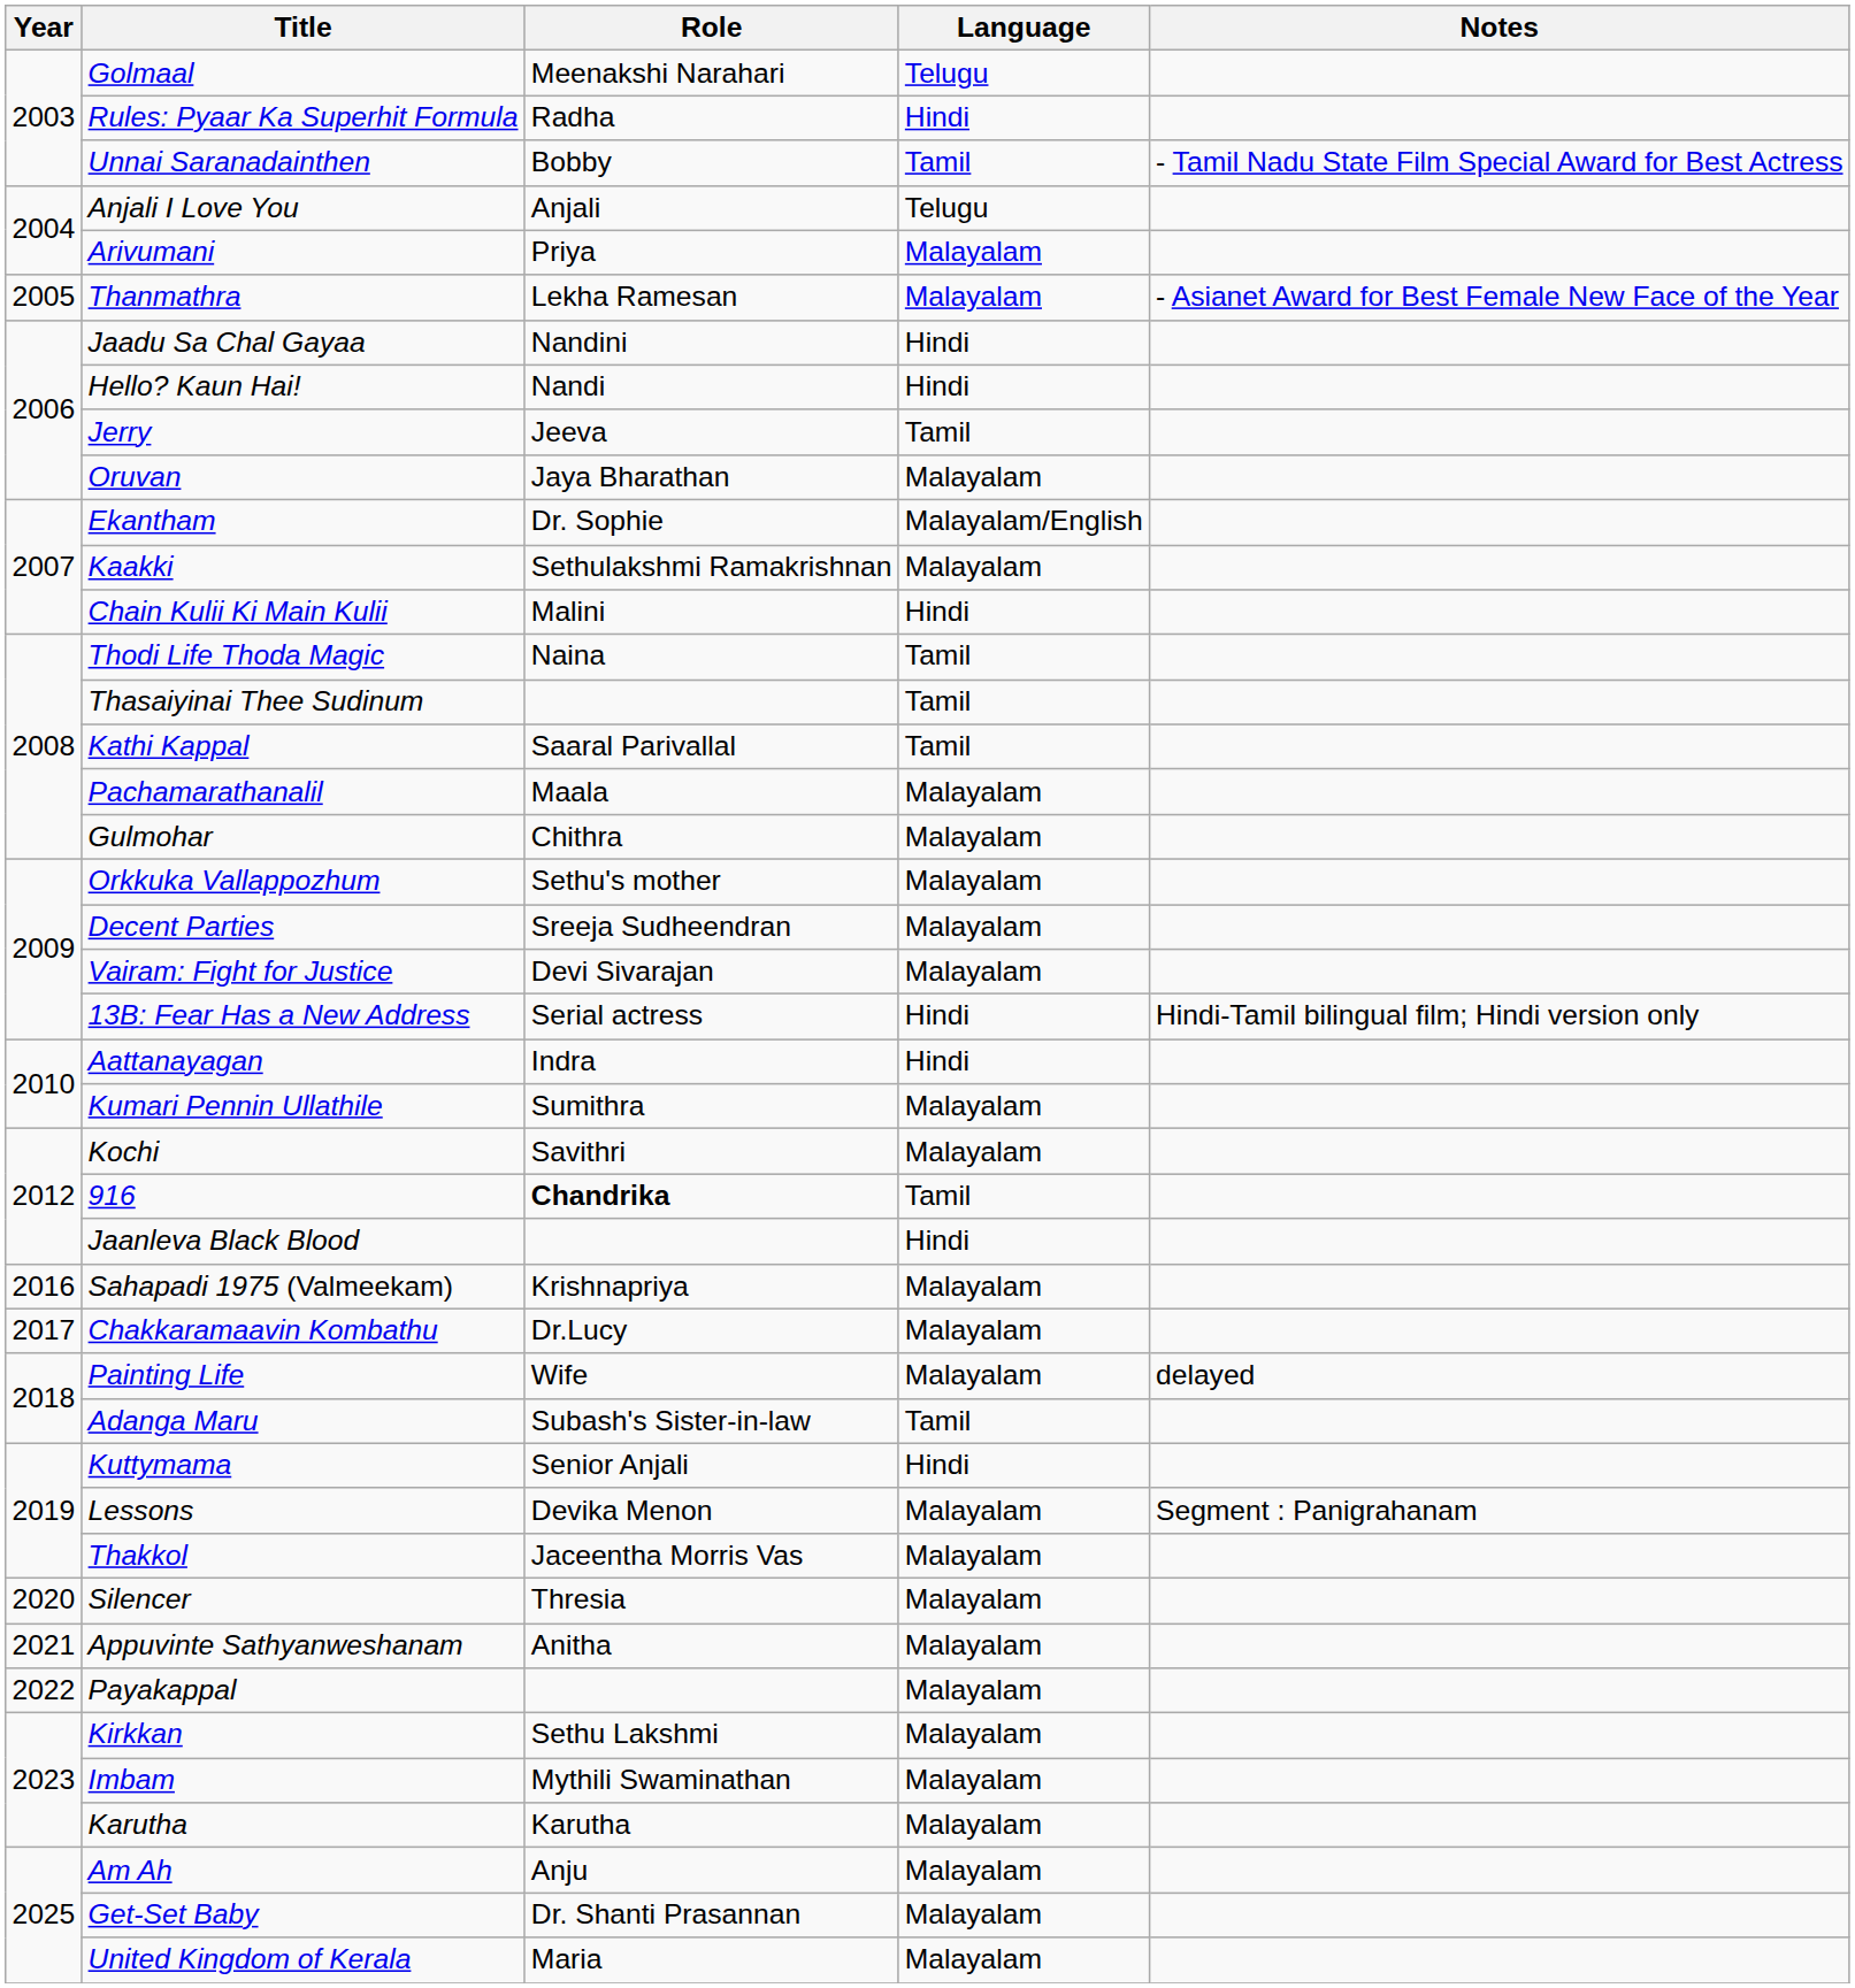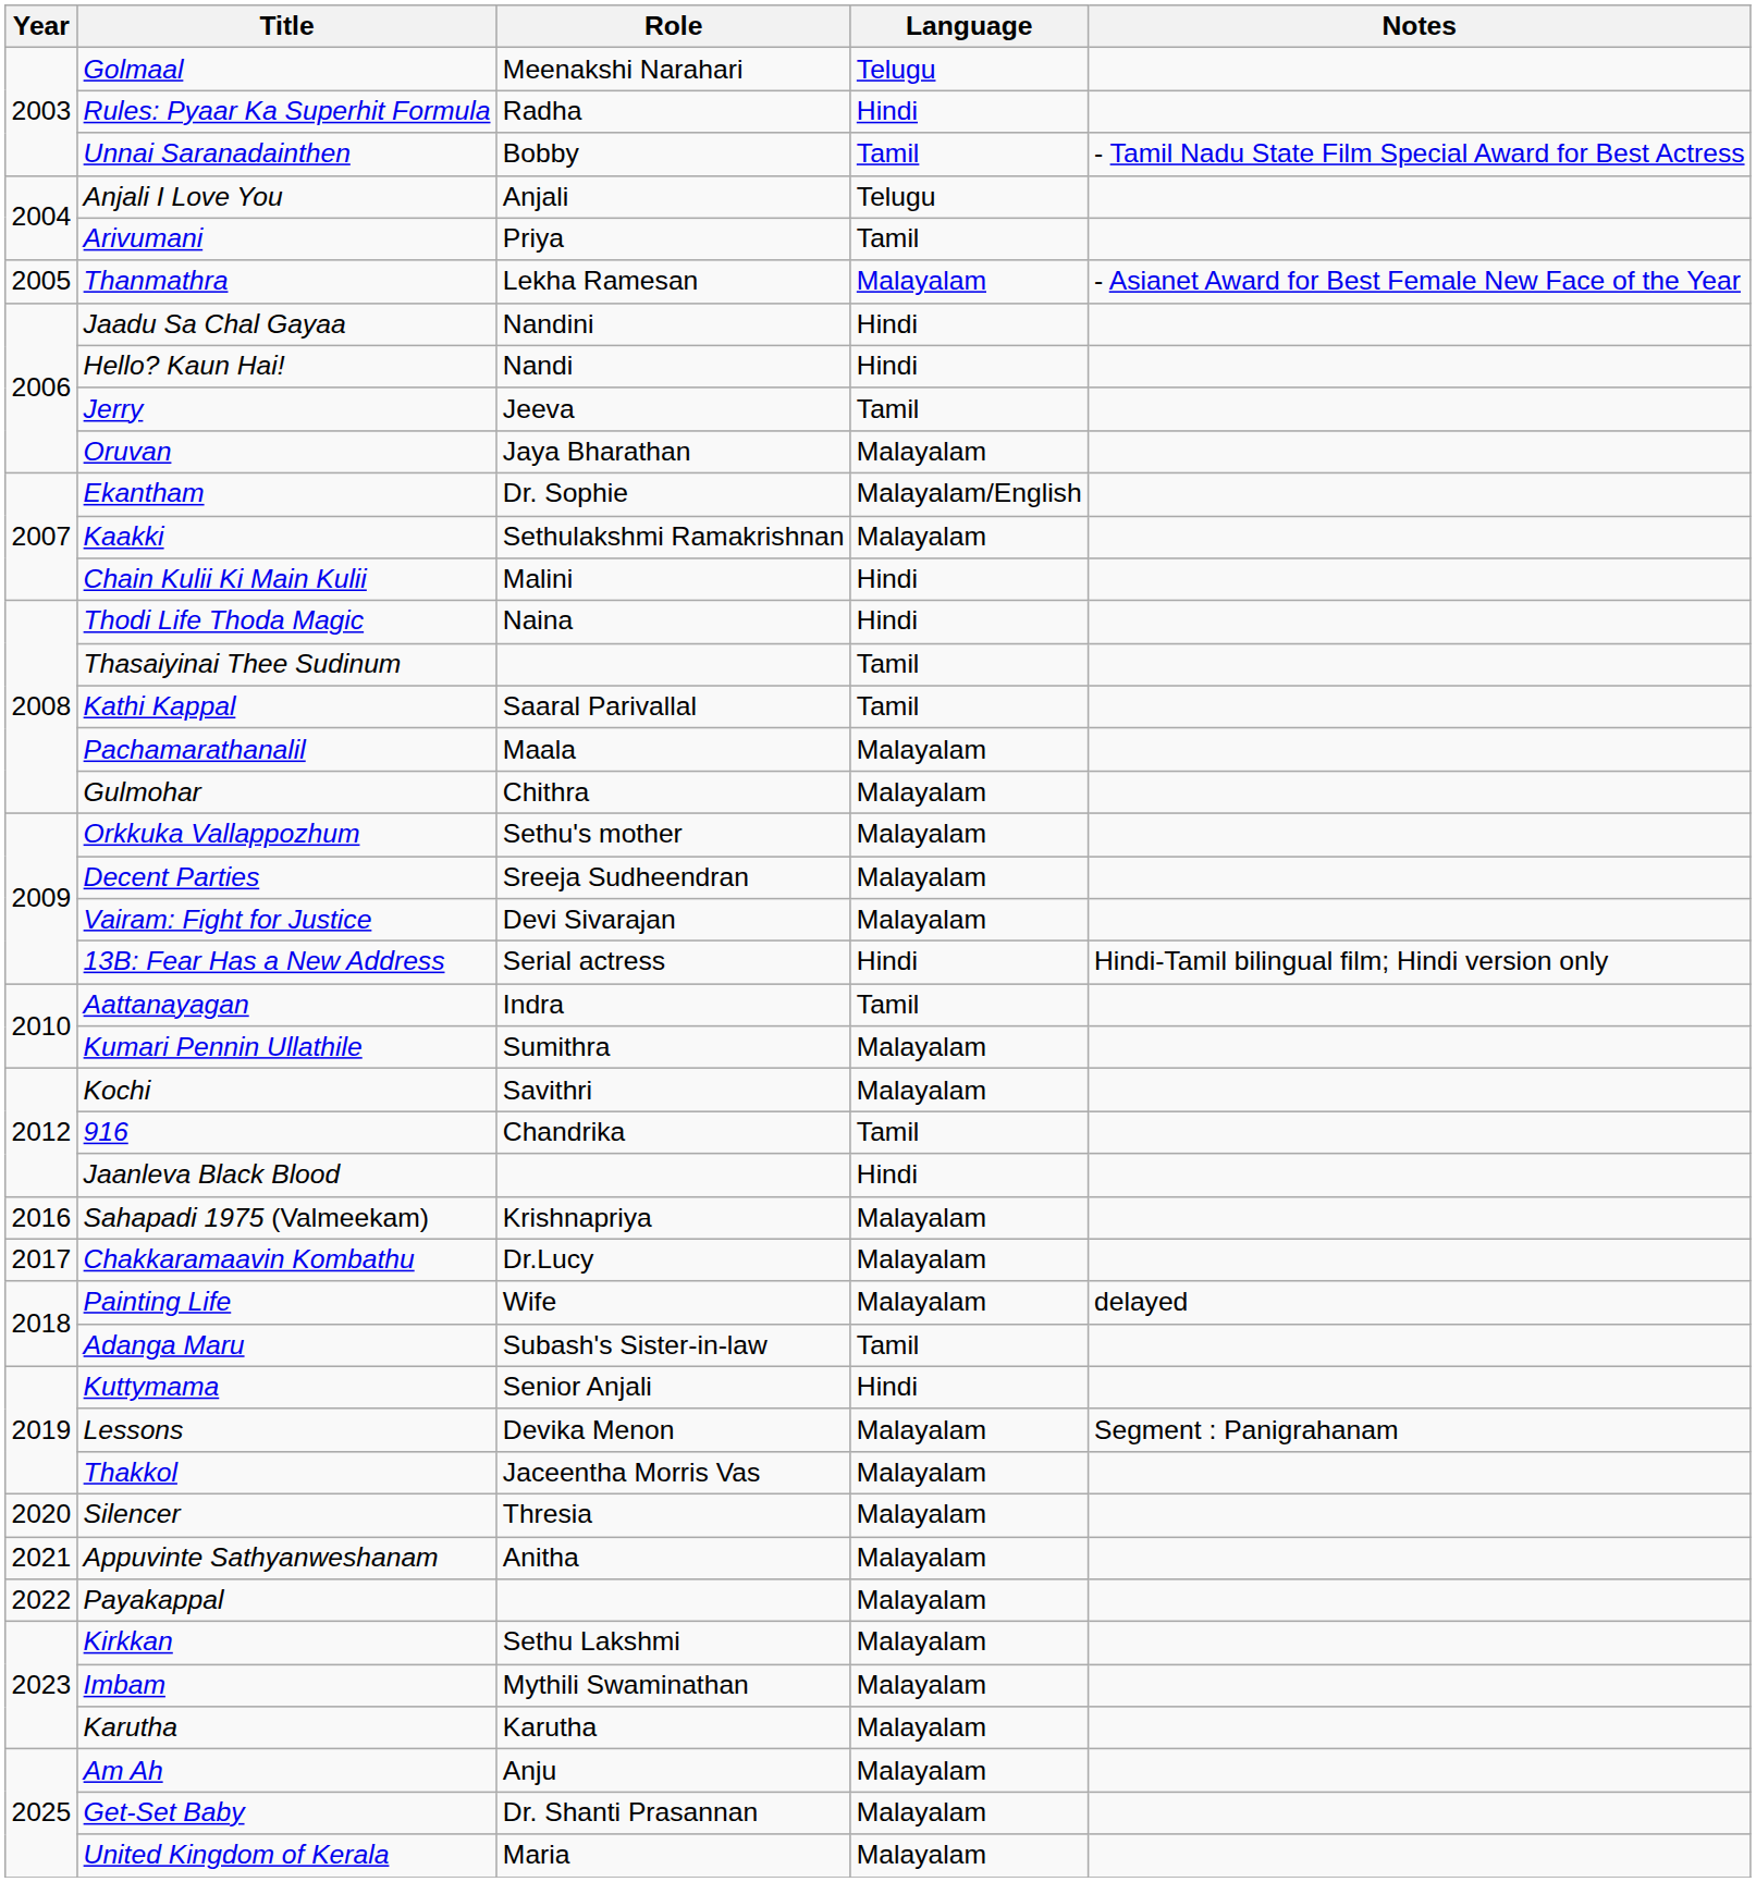Arivumani | Language: Malayalam -> Tamil
Thodi Life Thoda Magic | Language: Tamil -> Hindi
Aattanayagan | Language: Hindi -> Tamil
916 | Role: bold -> normal
